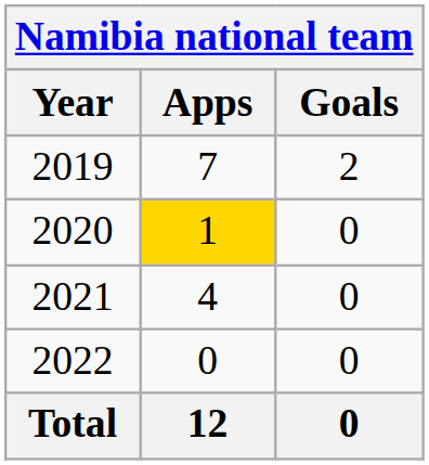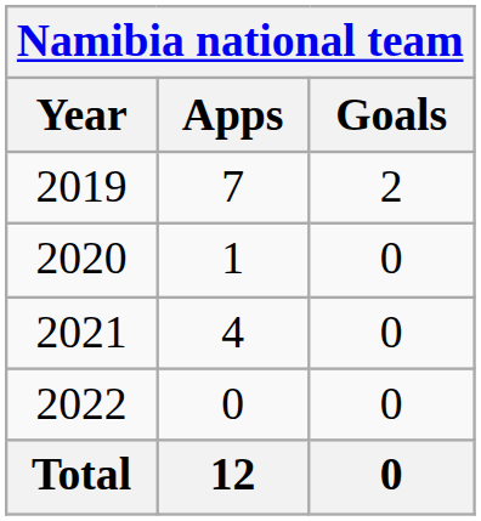2020 | Apps: gold background -> no background
